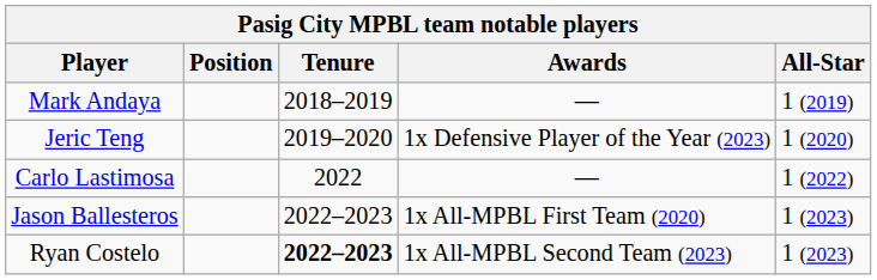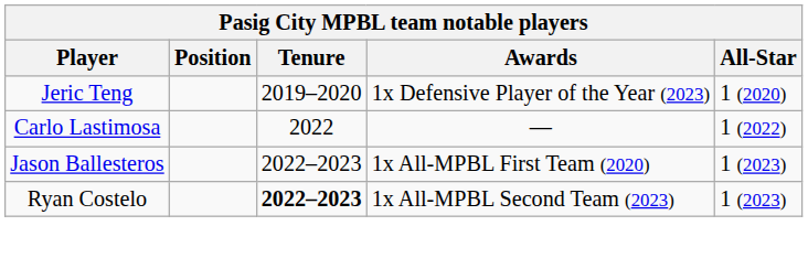- row: Mark Andaya | 2018–2019 | — | 1 (2019)
